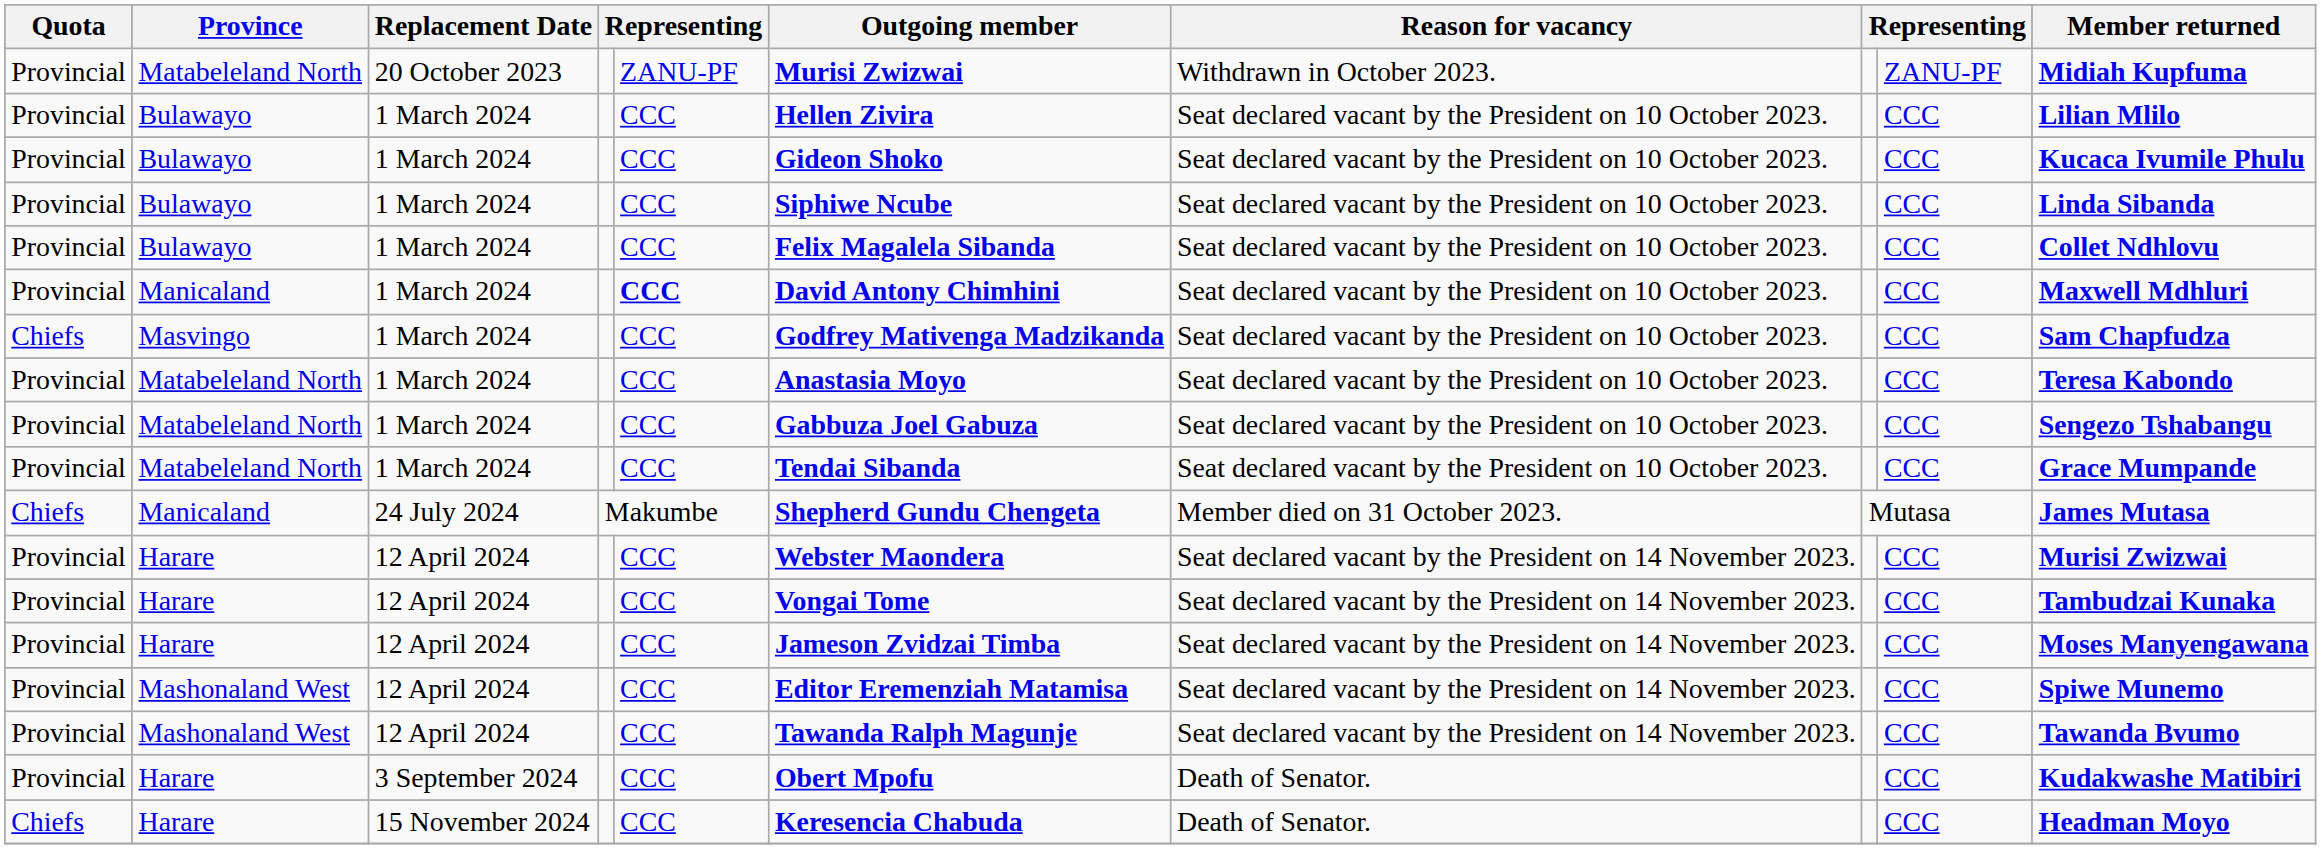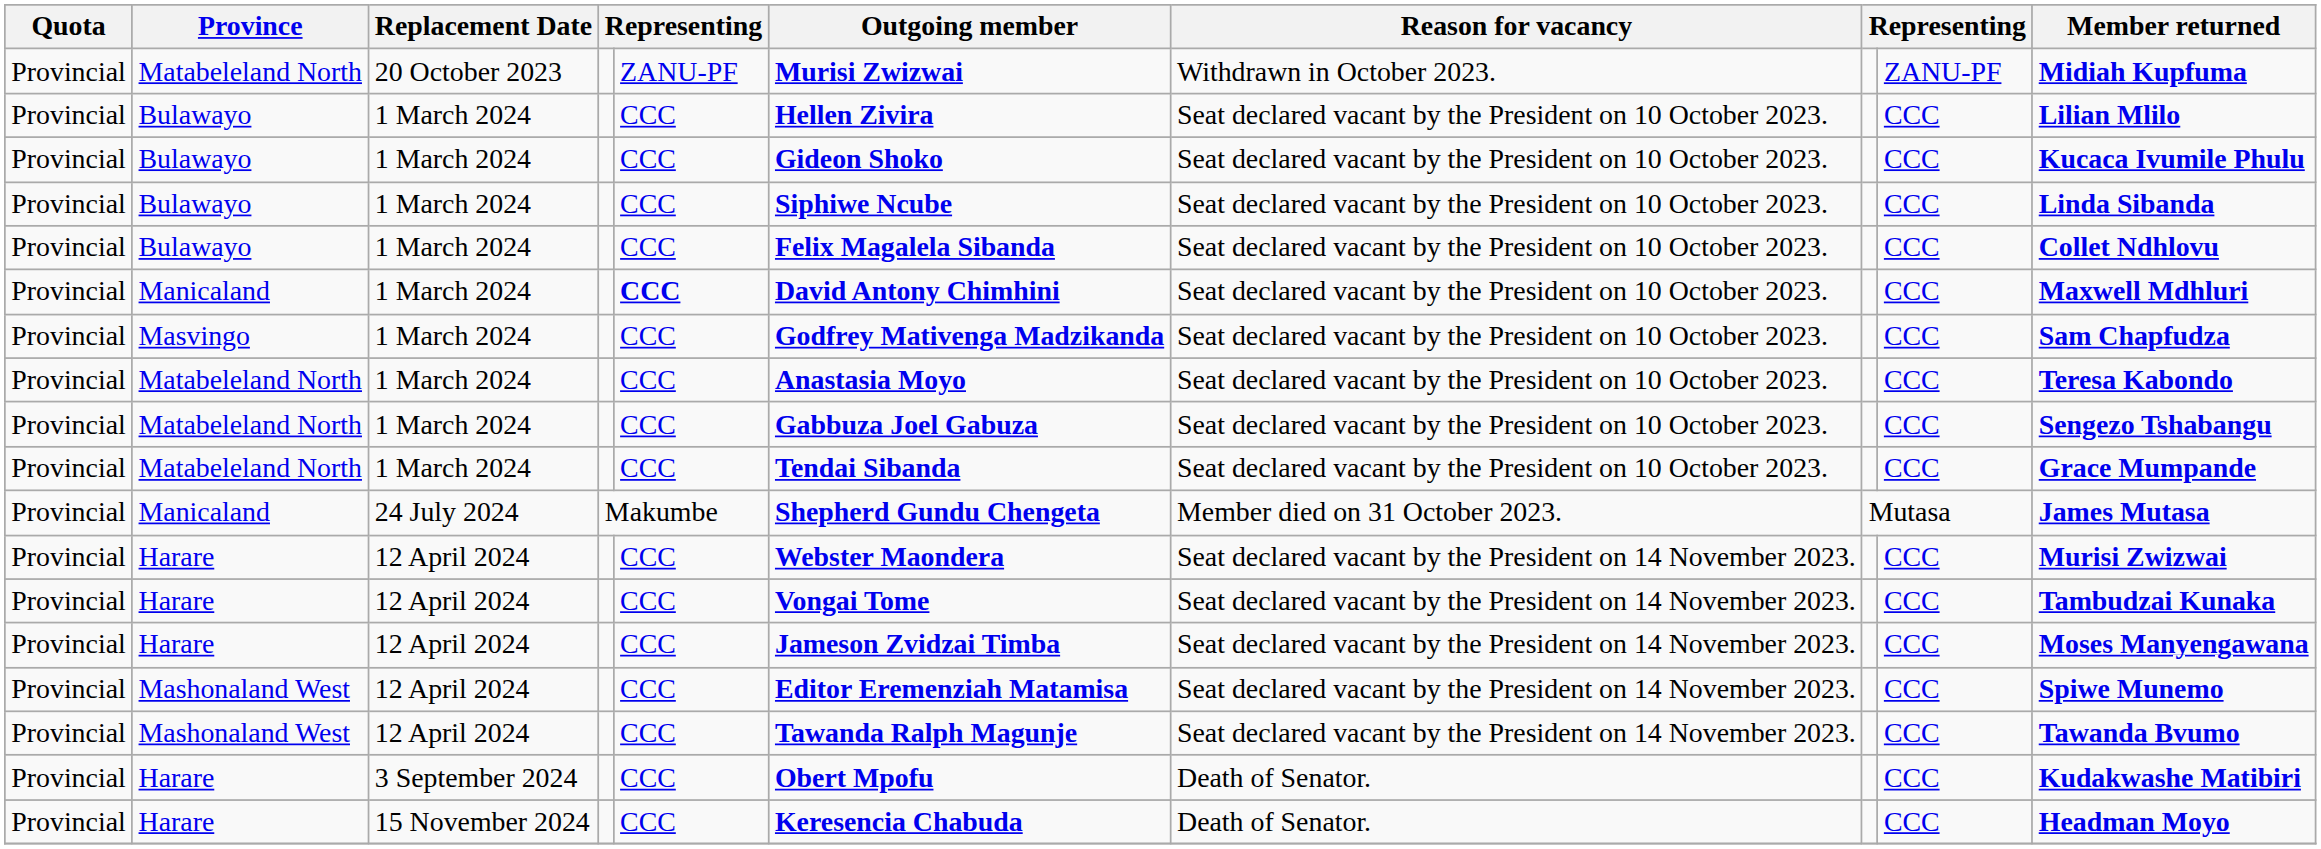Masvingo | Quota: Chiefs -> Provincial
Manicaland / 24 July 2024 | Quota: Chiefs -> Provincial
Harare / 15 November 2024 | Quota: Chiefs -> Provincial
